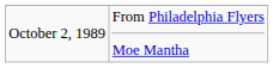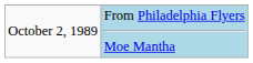October 2, 1989 | column 2: no background -> lightblue background
